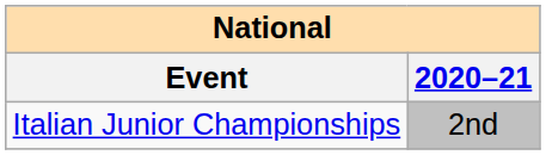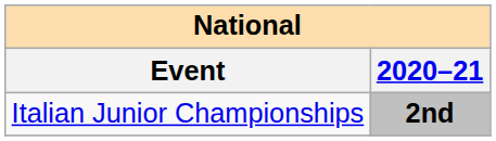Italian Junior Championships | 2020–21: normal -> bold
